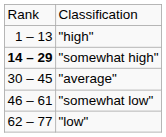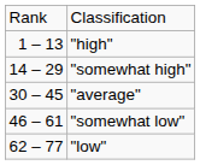"somewhat high" | column 1: bold -> normal
